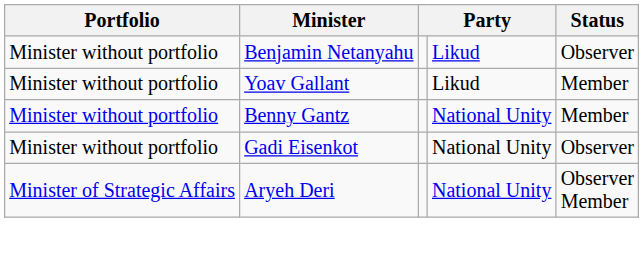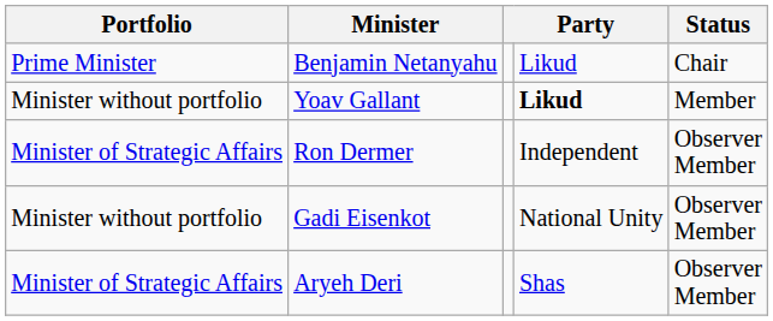Benjamin Netanyahu | Portfolio: Minister without portfolio -> Prime Minister
Benjamin Netanyahu | Status: Observer -> Chair
Yoav Gallant | column 4: normal -> bold
- row: Minister without portfolio | Benny Gantz | National Unity | Member
+ row: Minister of Strategic Affairs | Ron Dermer | Independent | Observer Member
Gadi Eisenkot | Status: Observer -> Observer Member
Aryeh Deri | column 4: National Unity -> Shas
